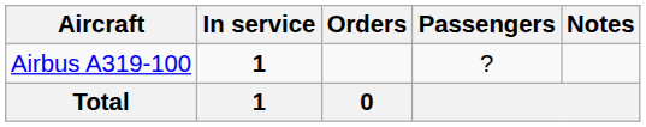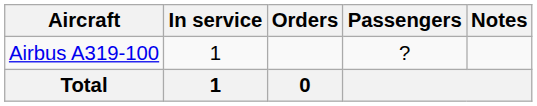Airbus A319-100 | In service: bold -> normal
